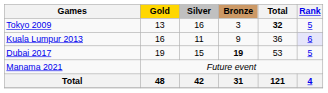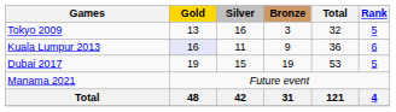Tokyo 2009 | Total: bold -> normal
Kuala Lumpur 2013 | Gold: no background -> lavender background
Kuala Lumpur 2013 | Rank: lavender background -> no background
Dubai 2017 | Bronze: bold -> normal
